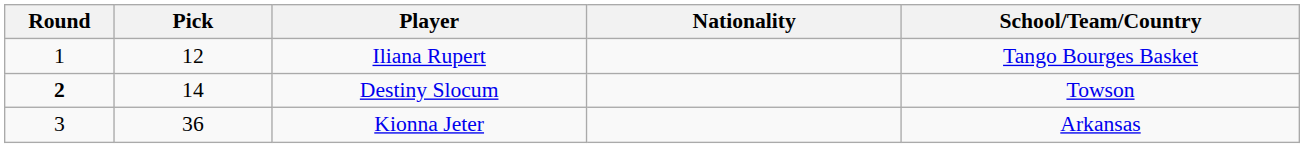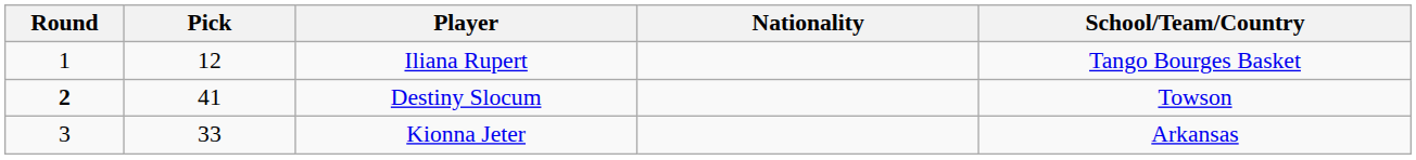Destiny Slocum | Pick: 14 -> 41
Kionna Jeter | Pick: 36 -> 33
